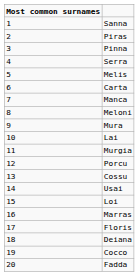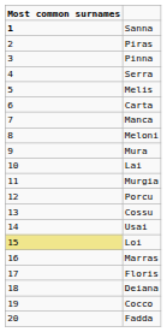Sanna | Most common surnames: normal -> bold
Loi | Most common surnames: no background -> khaki background
